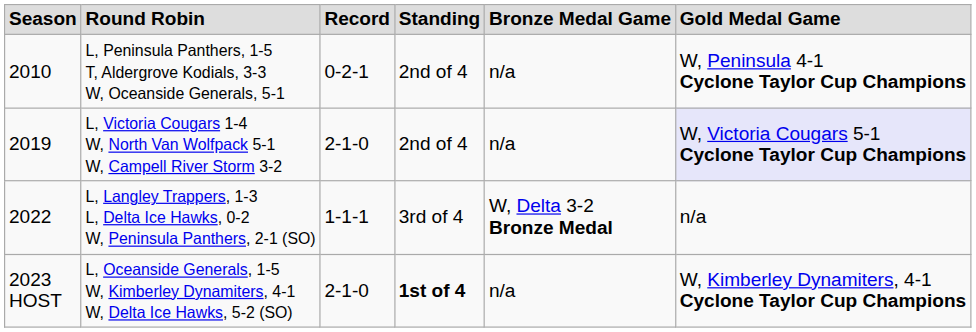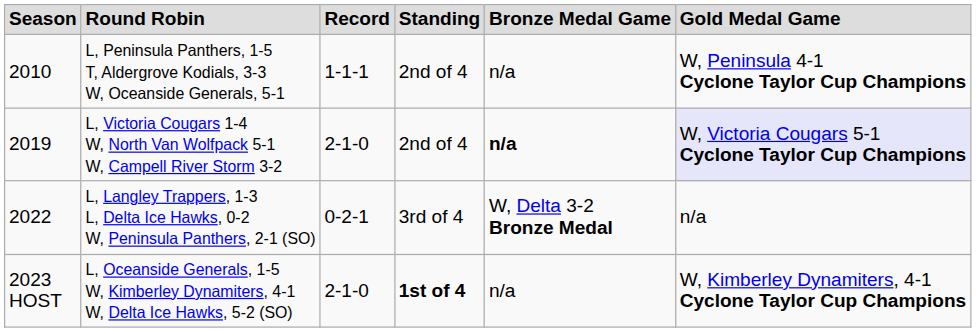row 2 | column 3: 0-2-1 -> 1-1-1
row 3 | column 5: normal -> bold
row 4 | column 3: 1-1-1 -> 0-2-1
